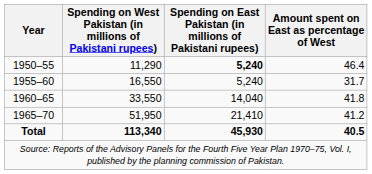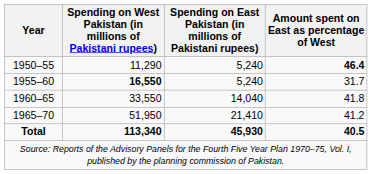1950–55 | Spending on East Pakistan (in millions of Pakistani rupees): bold -> normal
1950–55 | Amount spent on East as percentage of West: normal -> bold
1955–60 | Spending on West Pakistan (in millions of Pakistani rupees): normal -> bold
